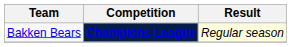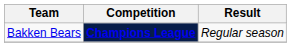Bakken Bears | Result: lightyellow background -> no background
